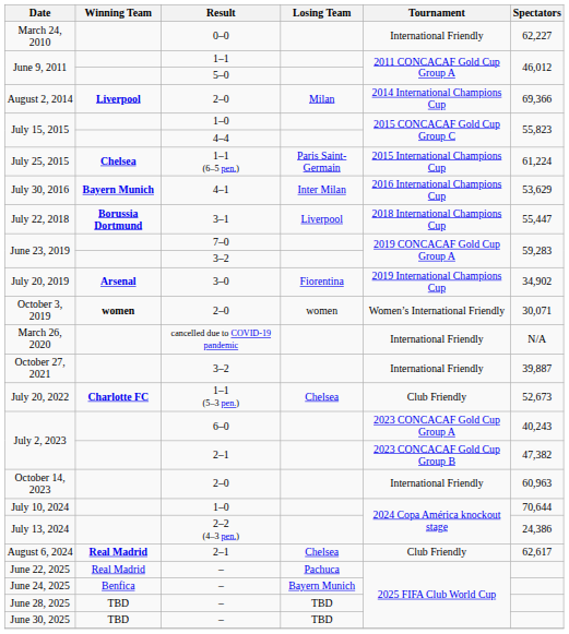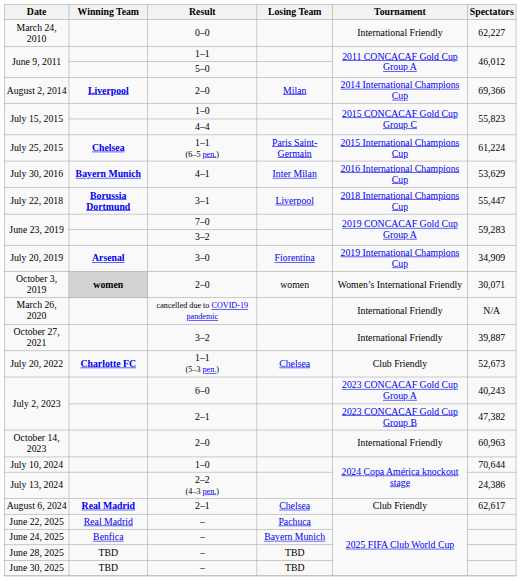July 20, 2019 | Spectators: 34,902 -> 34,909
October 3, 2019 | Winning Team: no background -> lightgrey background
